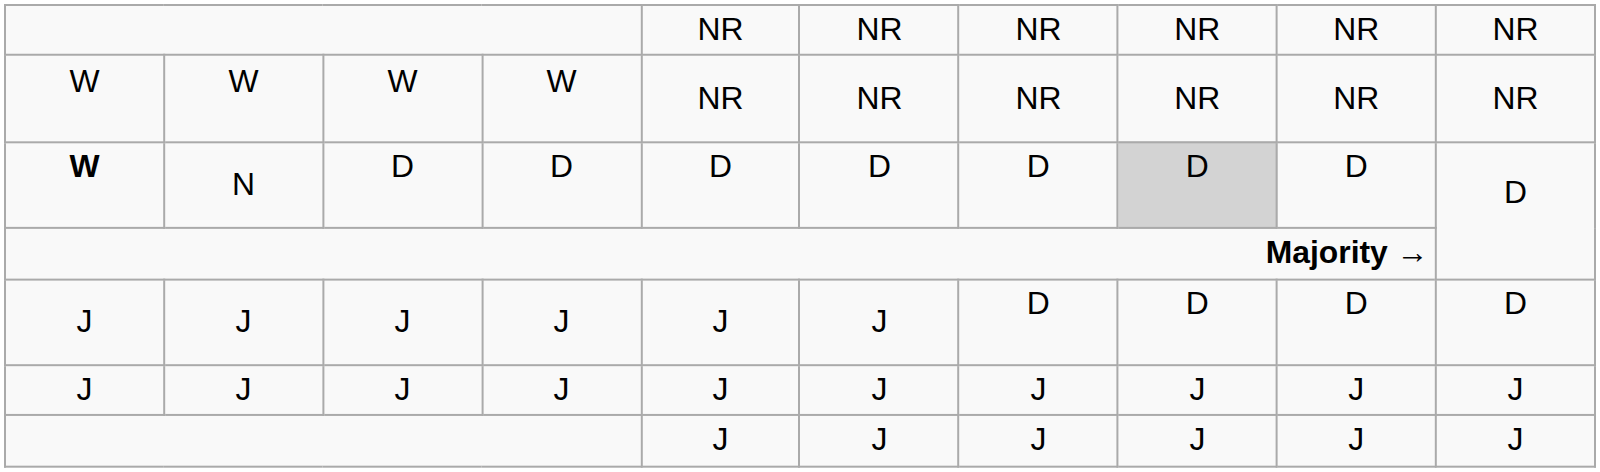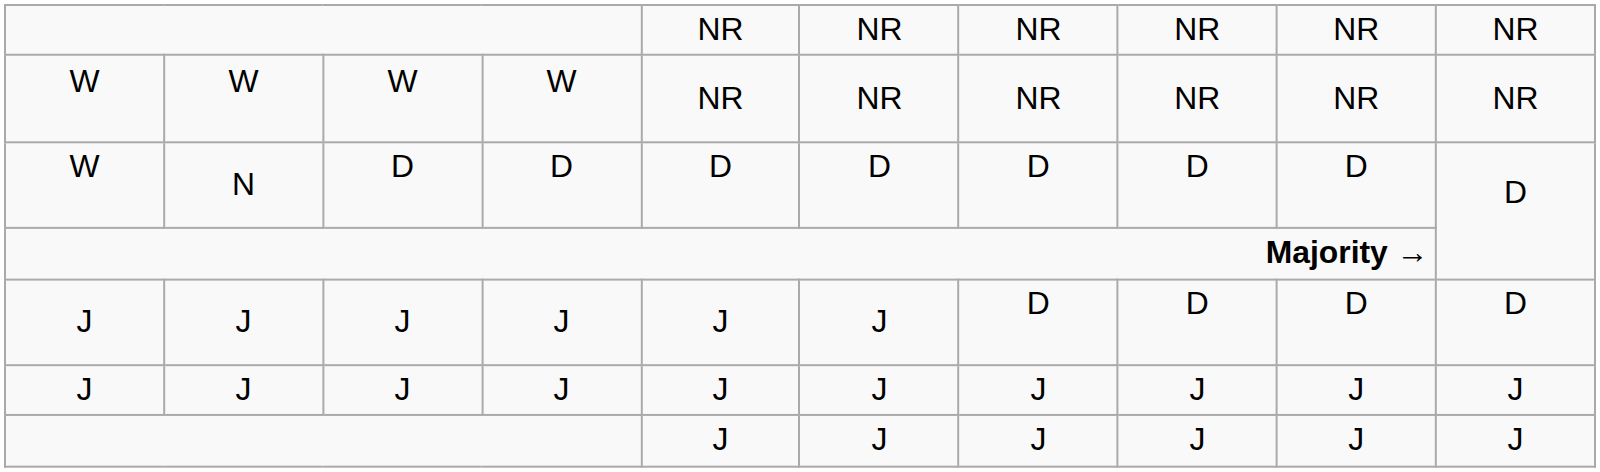N | column 1: bold -> normal
N | column 8: lightgrey background -> no background
